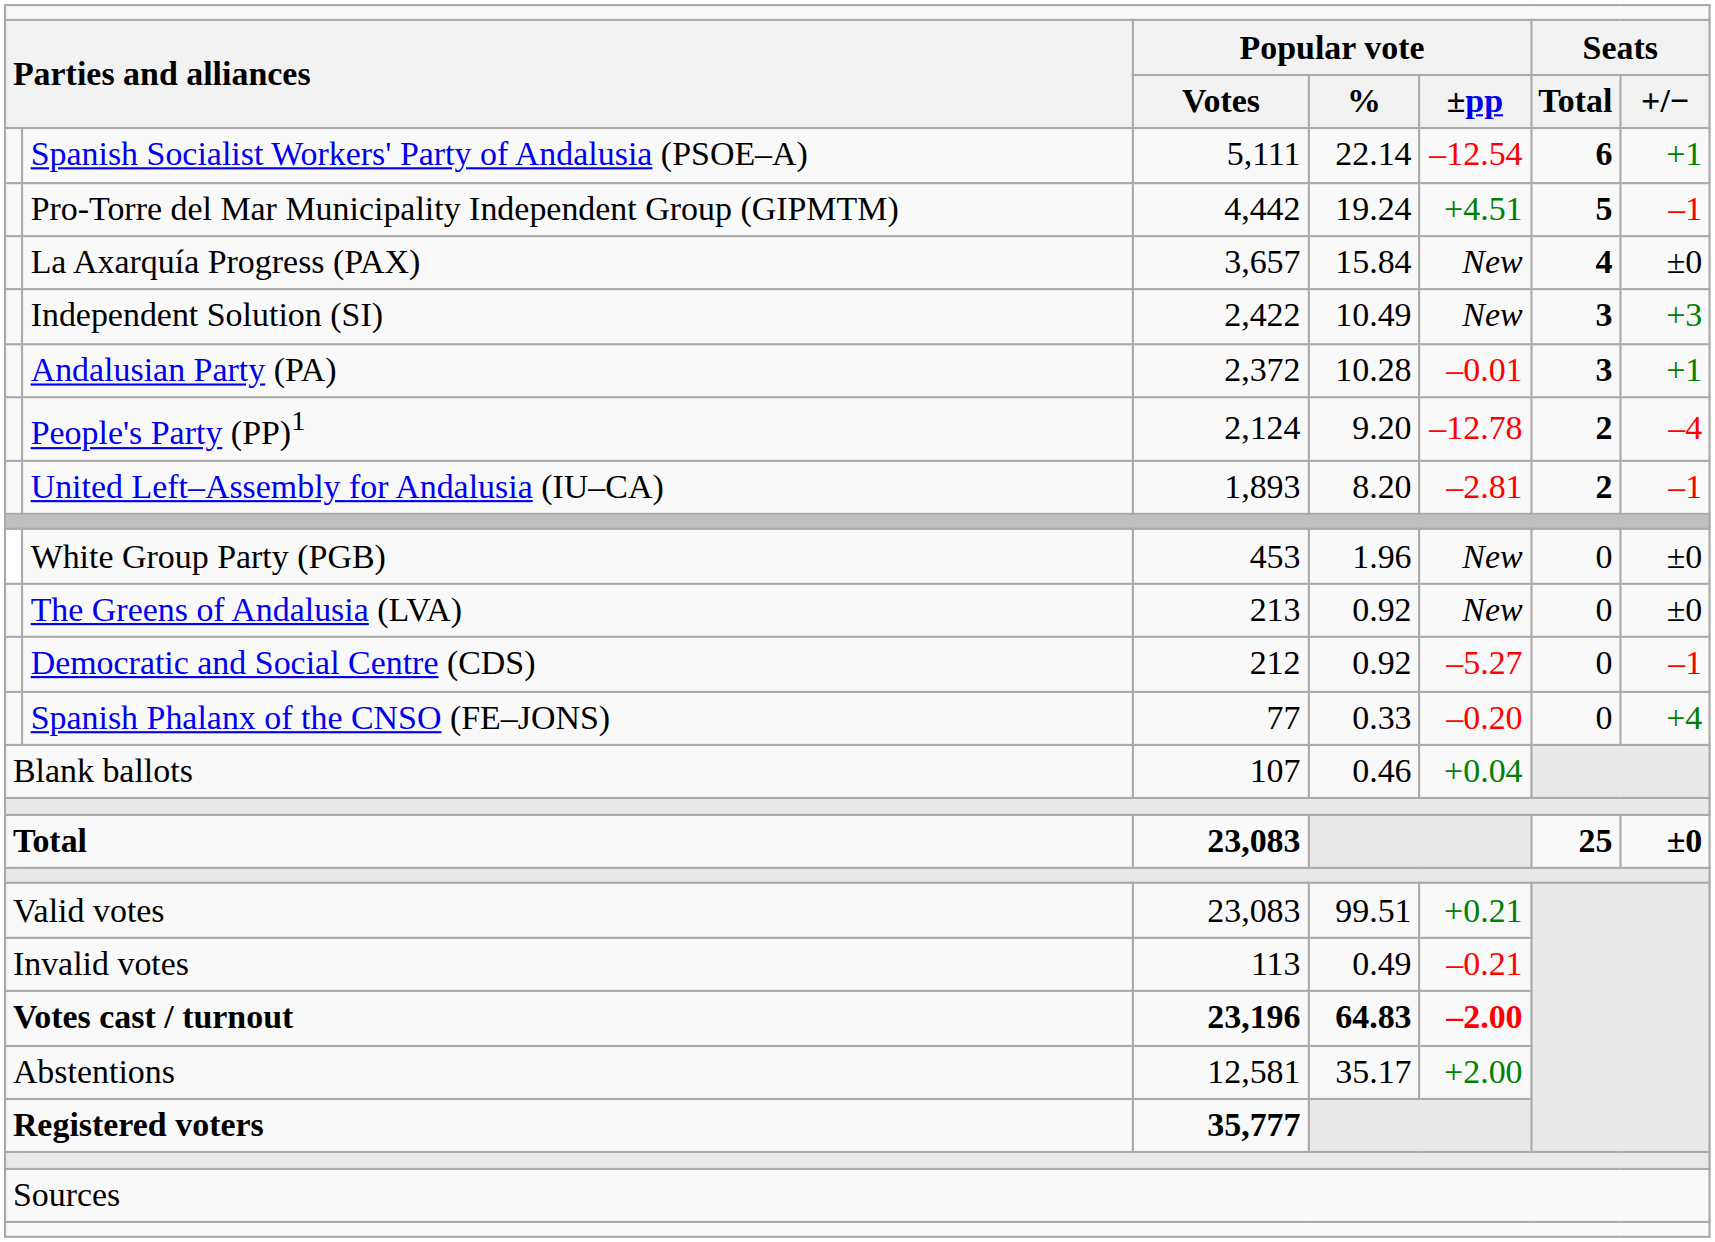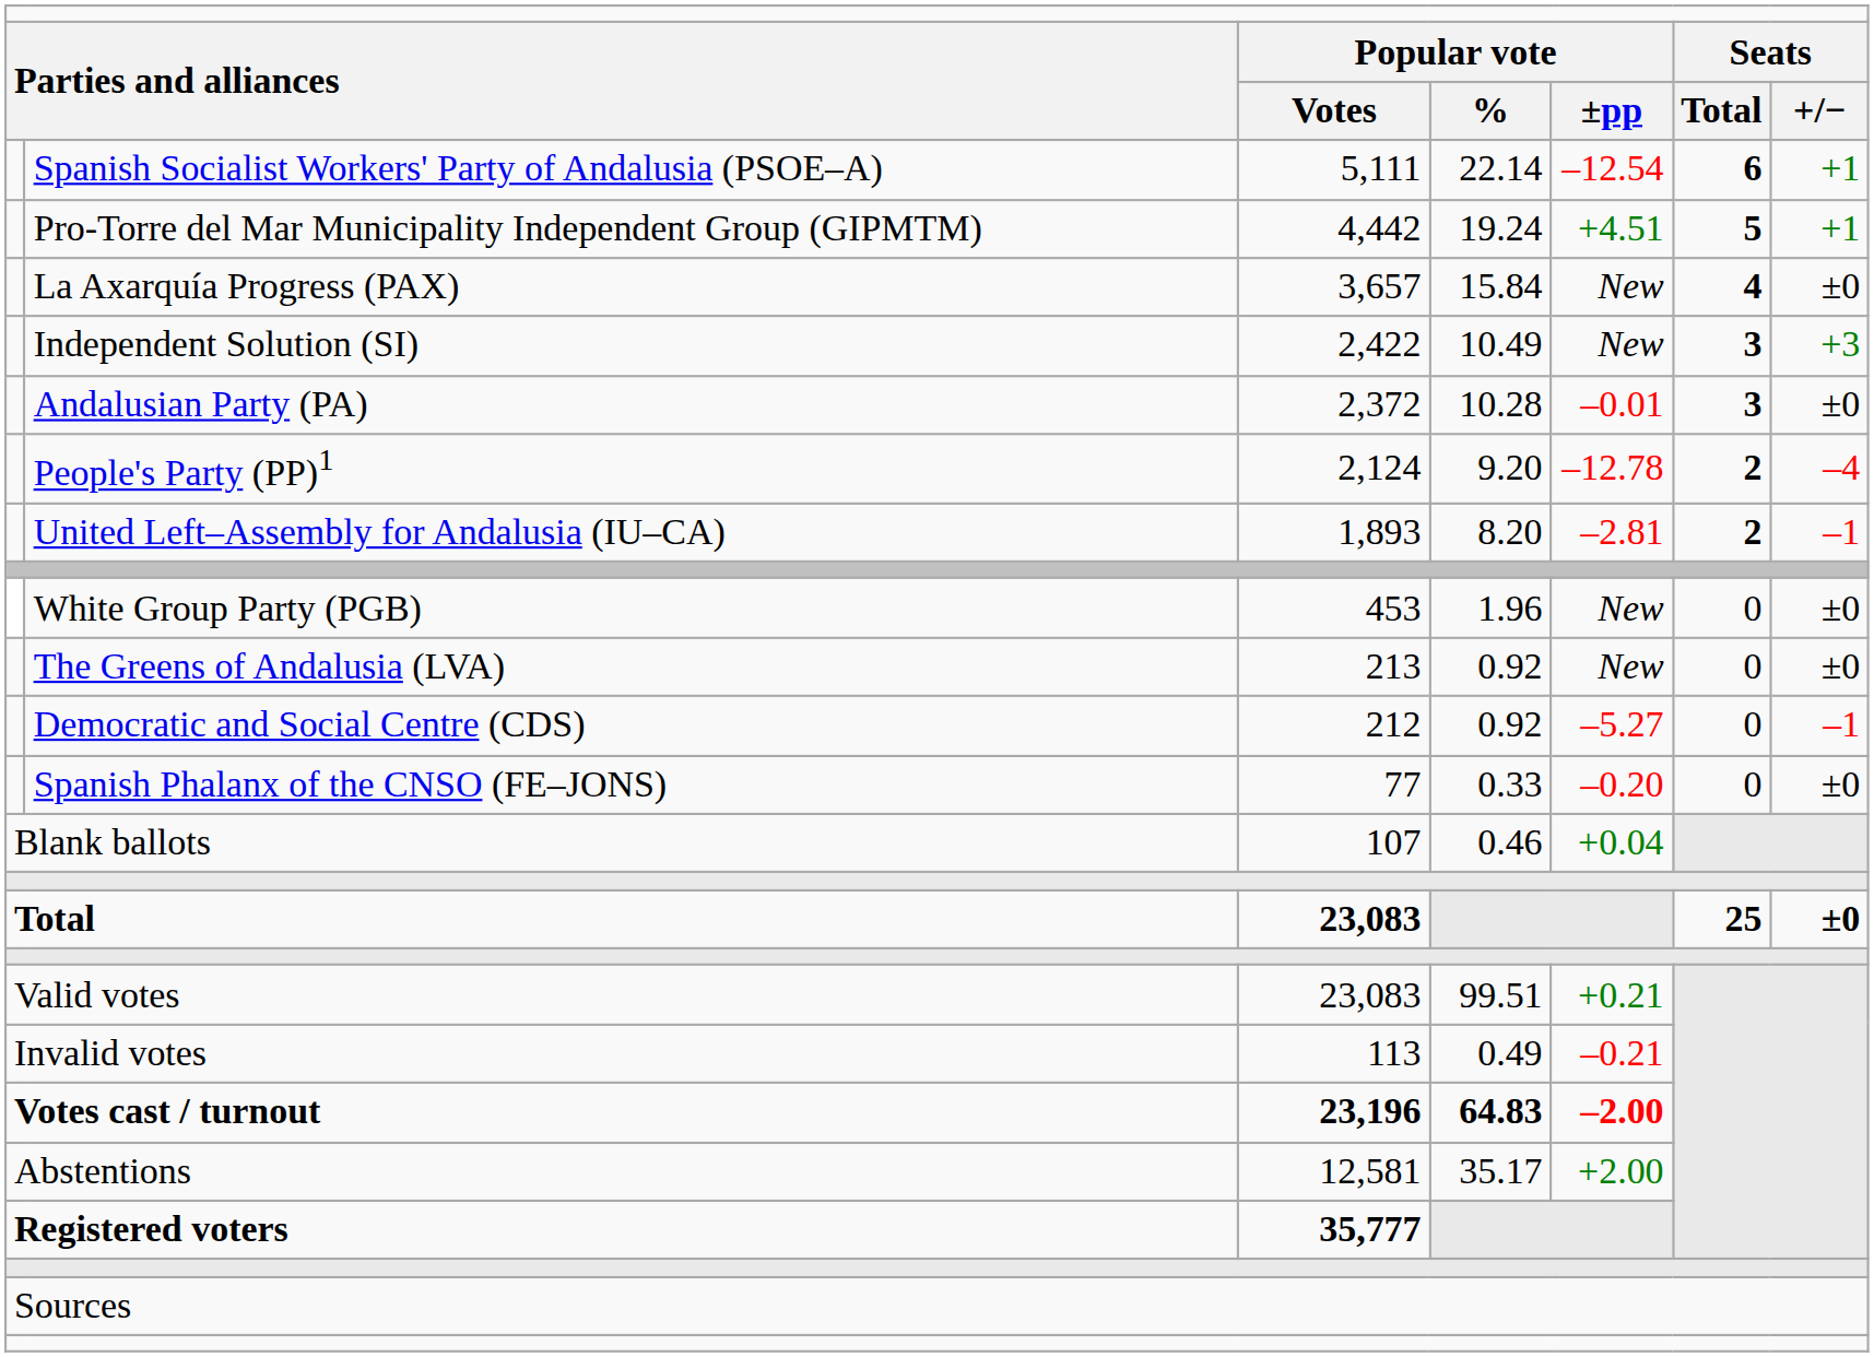Pro-Torre del Mar Municipality Independent Group (GIPMTM) | column 7: –1 -> +1
Andalusian Party (PA) | column 7: +1 -> ±0
Spanish Phalanx of the CNSO (FE–JONS) | column 7: +4 -> ±0
